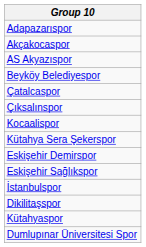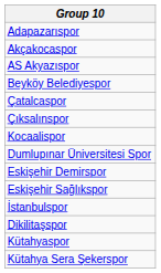row 9 | column 1: Kütahya Sera Şekerspor -> Dumlupınar Üniversitesi Spor
row 15 | column 1: Dumlupınar Üniversitesi Spor -> Kütahya Sera Şekerspor
